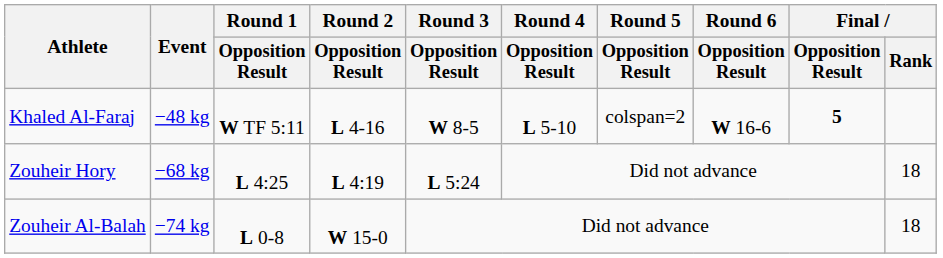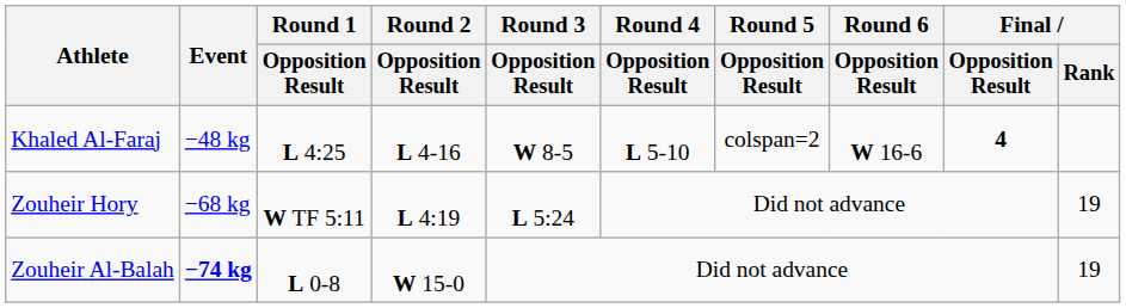Khaled Al-Faraj | Round 1 / Opposition Result: W TF 5:11 -> L 4:25
Khaled Al-Faraj | Final / Opposition Result: 5 -> 4
Zouheir Hory | Round 1 / Opposition Result: L 4:25 -> W TF 5:11
Zouheir Hory | Final / Rank: 18 -> 19
Zouheir Al-Balah | Event: normal -> bold
Zouheir Al-Balah | Final / Rank: 18 -> 19
